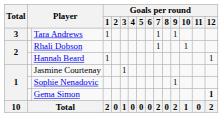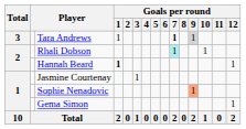Tara Andrews | Goals per round / 7: normal -> bold
Tara Andrews | Goals per round / 9: no background -> lightgrey background
Rhali Dobson | Goals per round / 7: no background -> paleturquoise background
Hannah Beard | Goals per round / 1: normal -> bold
Sophie Nenadovic | Goals per round / 9: no background -> lightsalmon background
Gema Simon | Goals per round / 12: bold -> normal
